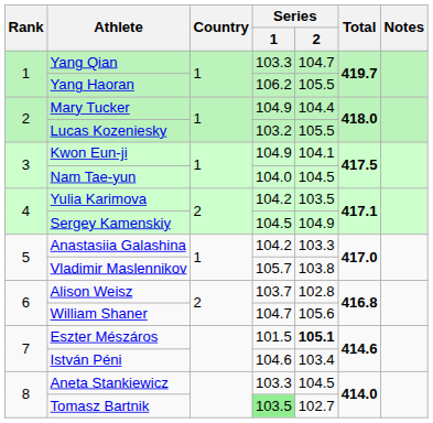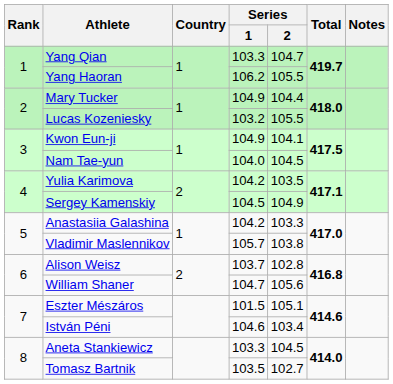Eszter Mészáros | Series / 2: bold -> normal
Tomasz Bartnik | Series / 1: lightgreen background -> no background
